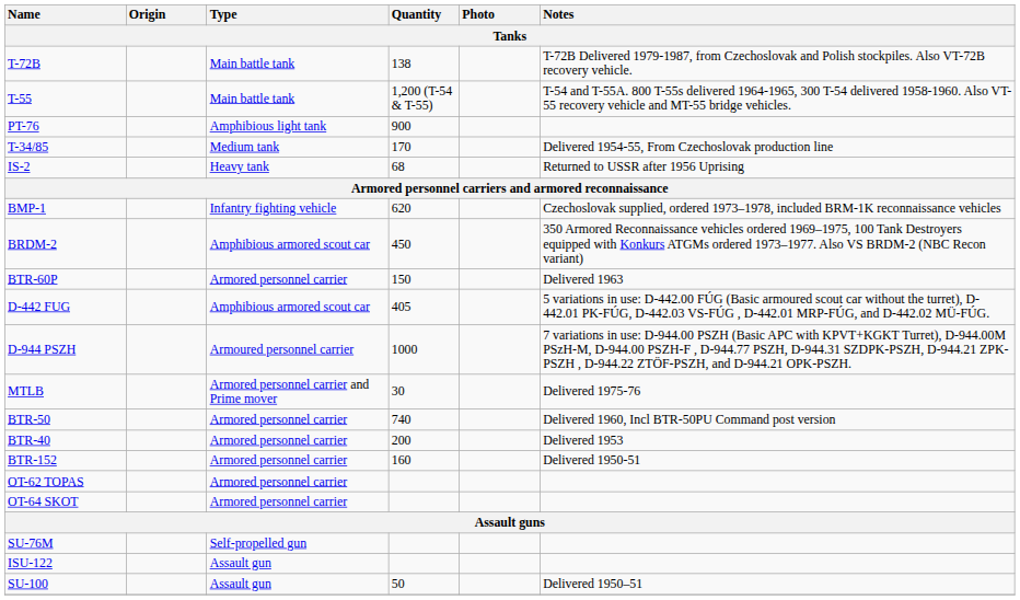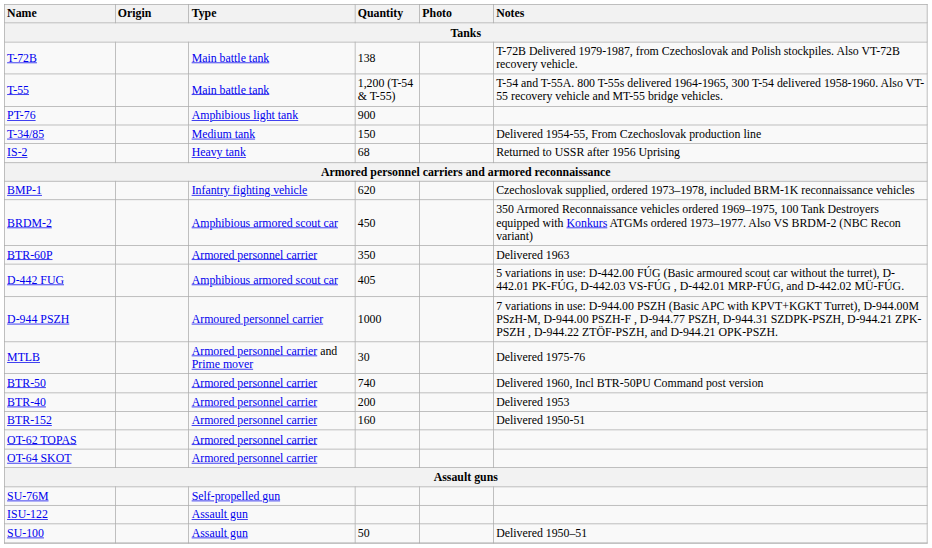T-34/85 | Quantity: 170 -> 150
BTR-60P | Quantity: 150 -> 350
